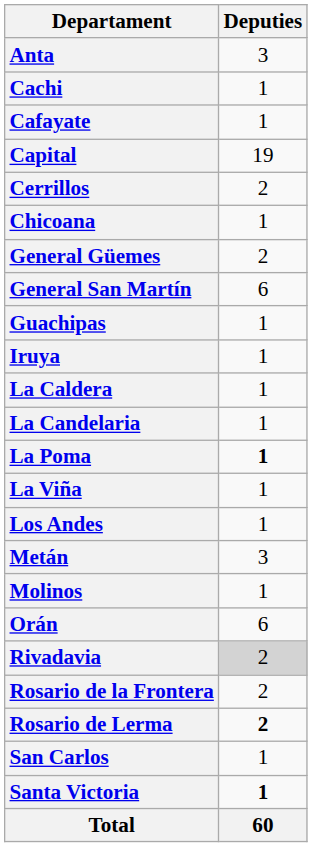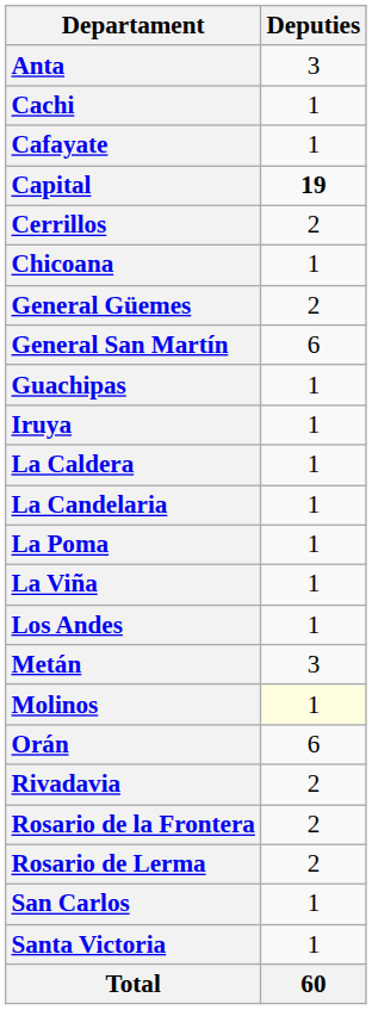Capital | Deputies: normal -> bold
La Poma | Deputies: bold -> normal
Molinos | Deputies: no background -> lightyellow background
Rivadavia | Deputies: lightgrey background -> no background
Rosario de Lerma | Deputies: bold -> normal
Santa Victoria | Deputies: bold -> normal
